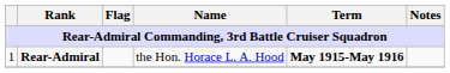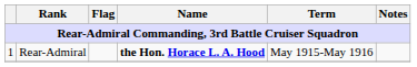1 | Rank: bold -> normal
1 | Name: normal -> bold
1 | Term: bold -> normal
